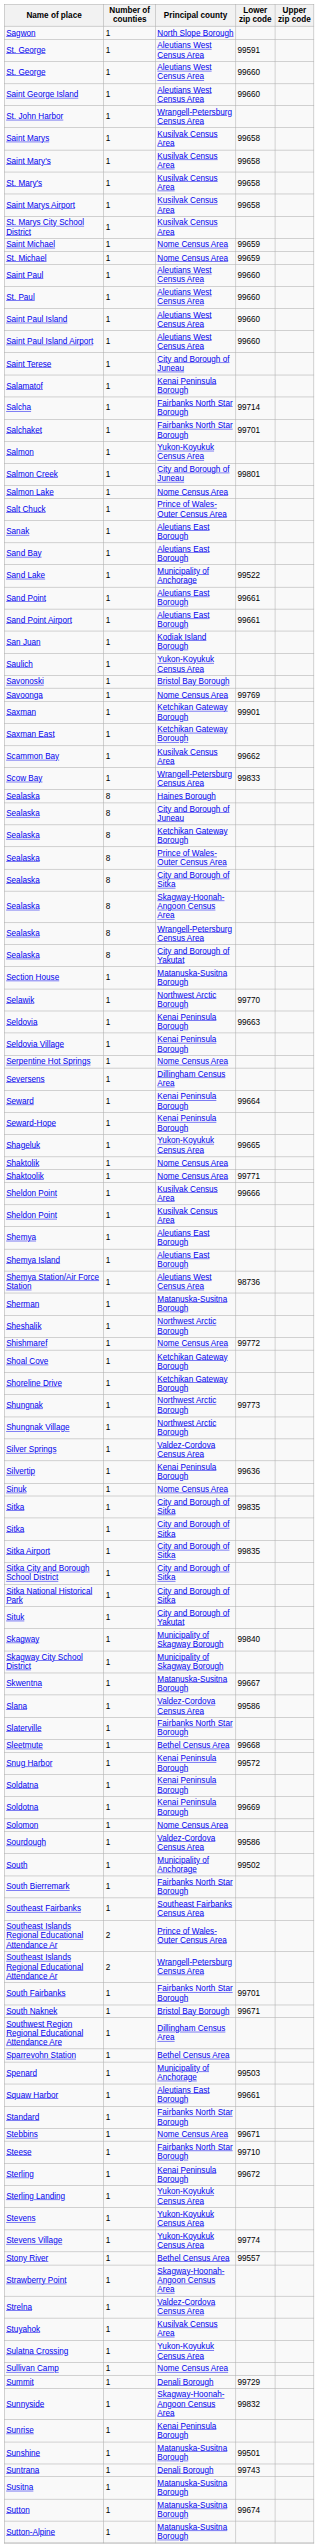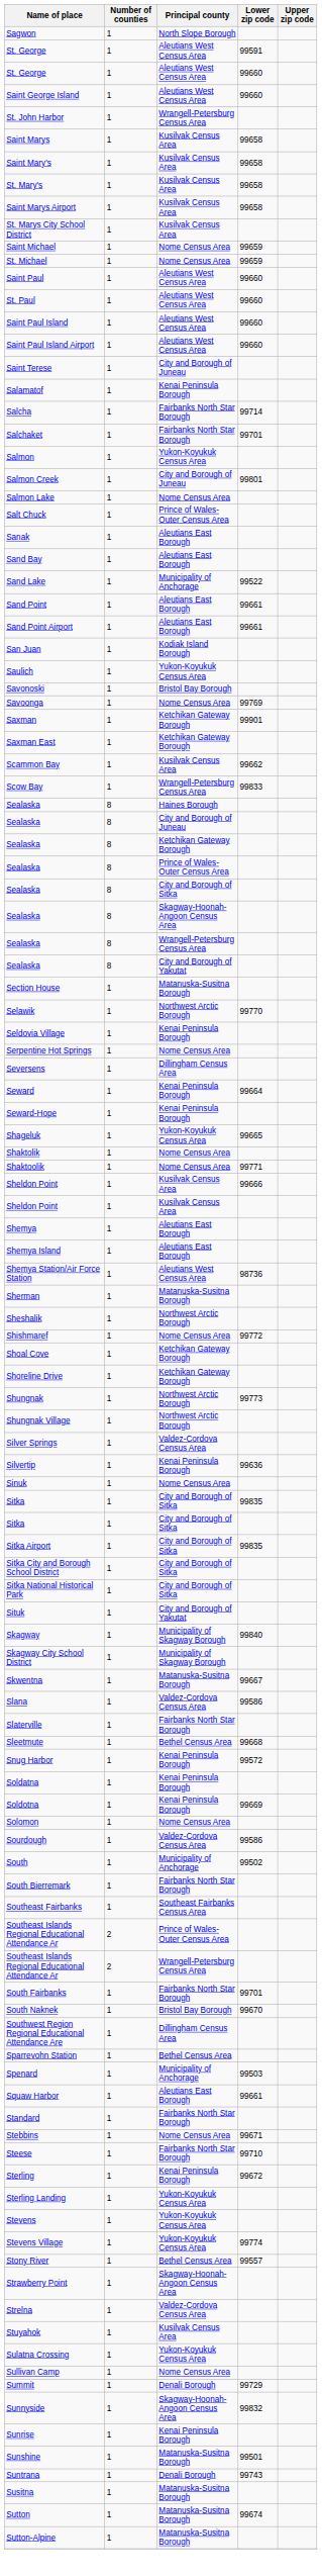- row: Seldovia | 1 | Kenai Peninsula Borough | 99663
South Naknek | Lower zip code: 99671 -> 99670
